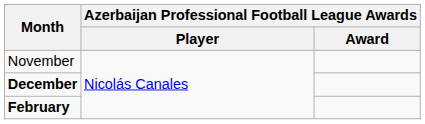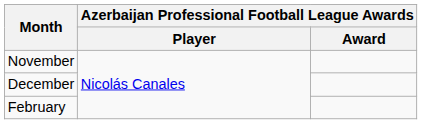December | Month: bold -> normal
February | Month: bold -> normal
